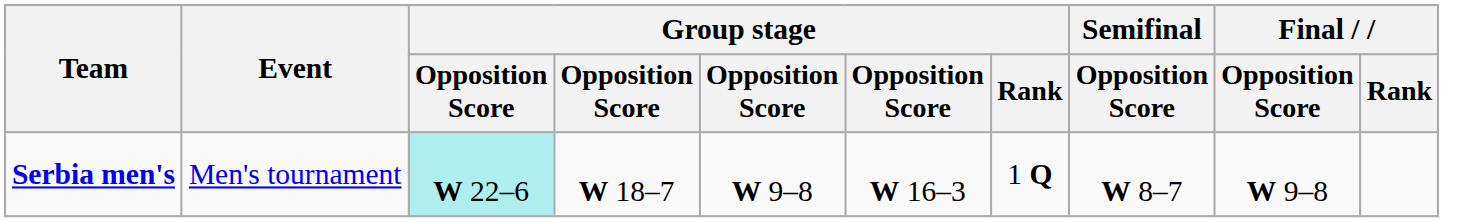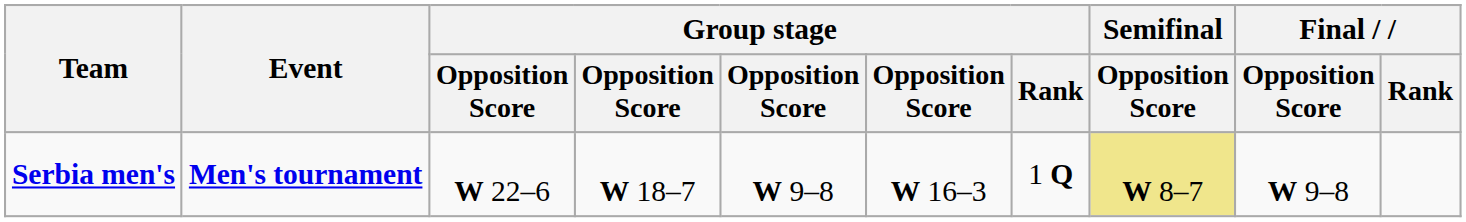Serbia men's | Event: normal -> bold
Serbia men's | column 3: paleturquoise background -> no background
Serbia men's | Semifinal / Opposition Score: no background -> khaki background
